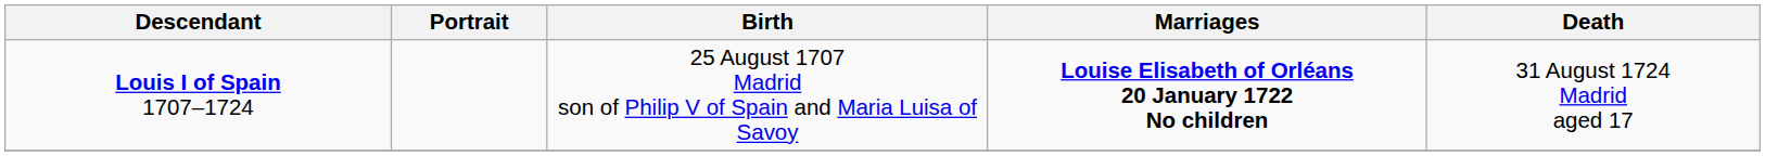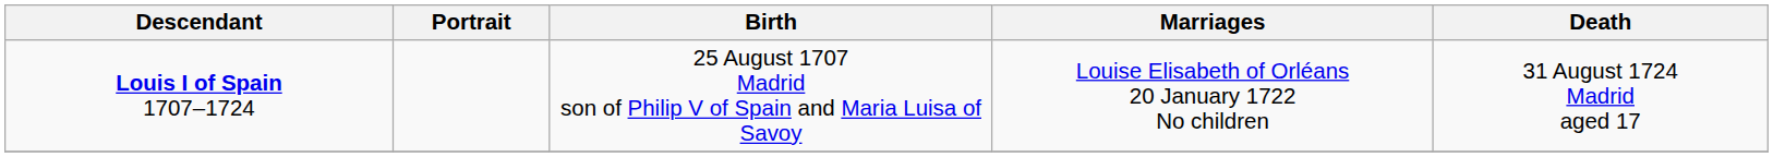Louis I of Spain 1707–1724 | Marriages: bold -> normal
